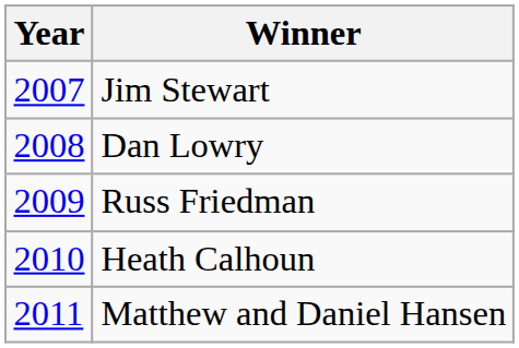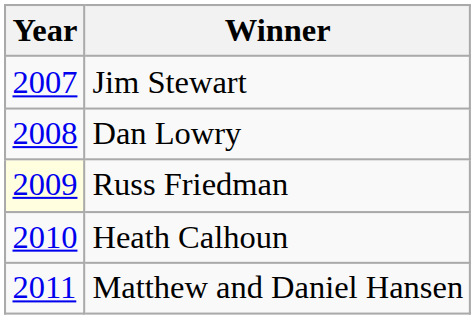Russ Friedman | Year: no background -> lightyellow background
